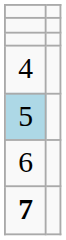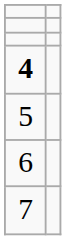row 4 | column 1: normal -> bold
row 5 | column 1: lightblue background -> no background
row 7 | column 1: bold -> normal
